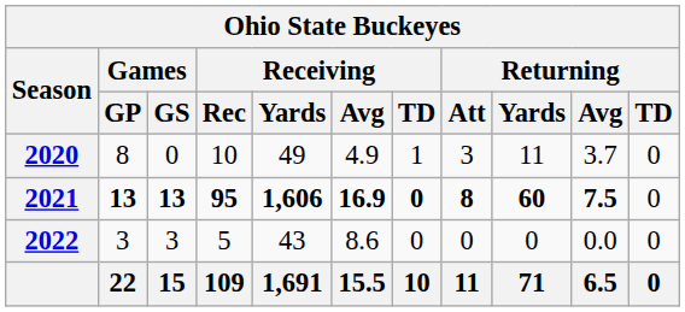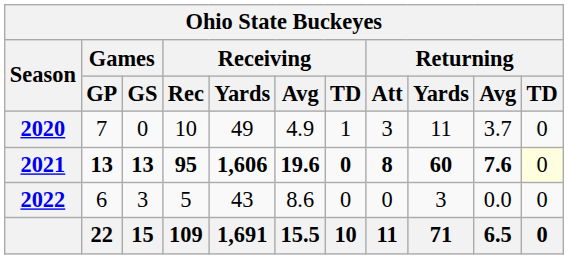2020 | Games / GP: 8 -> 7
2021 | Receiving / Avg: 16.9 -> 19.6
2021 | Returning / Avg: 7.5 -> 7.6
2021 | Returning / TD: no background -> lightyellow background
2022 | Games / GP: 3 -> 6
2022 | Returning / Yards: 0 -> 3
